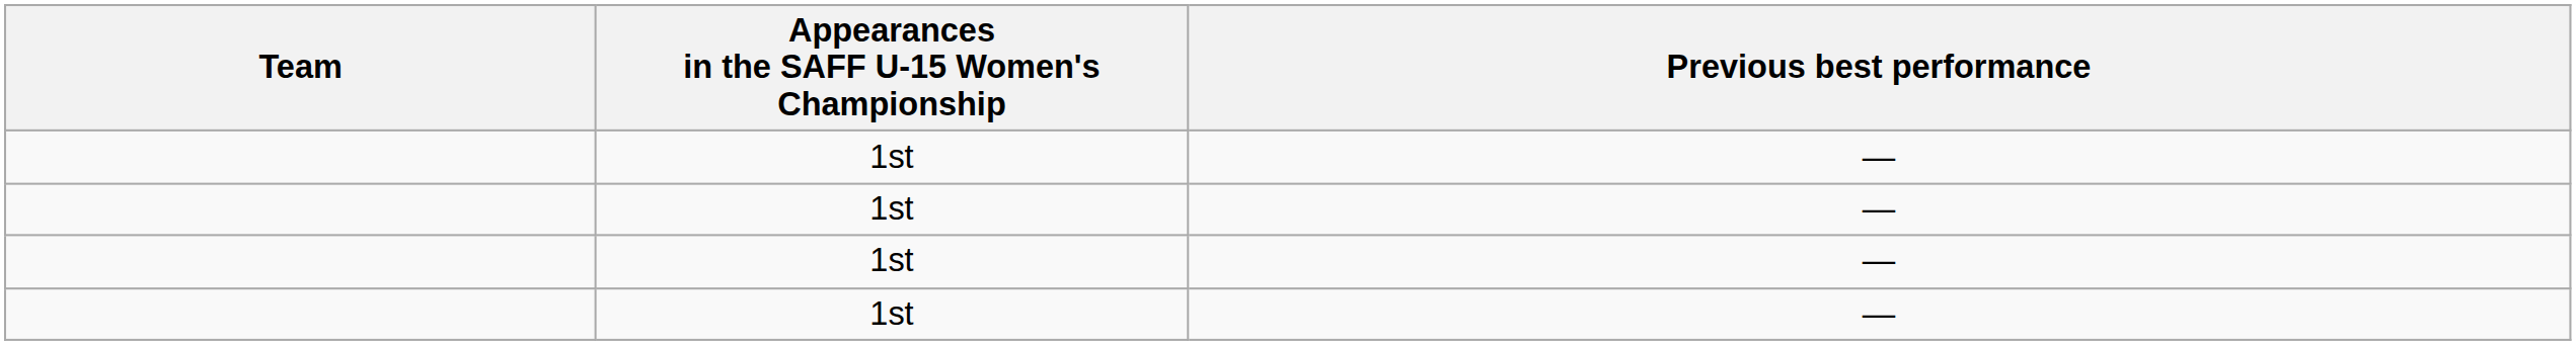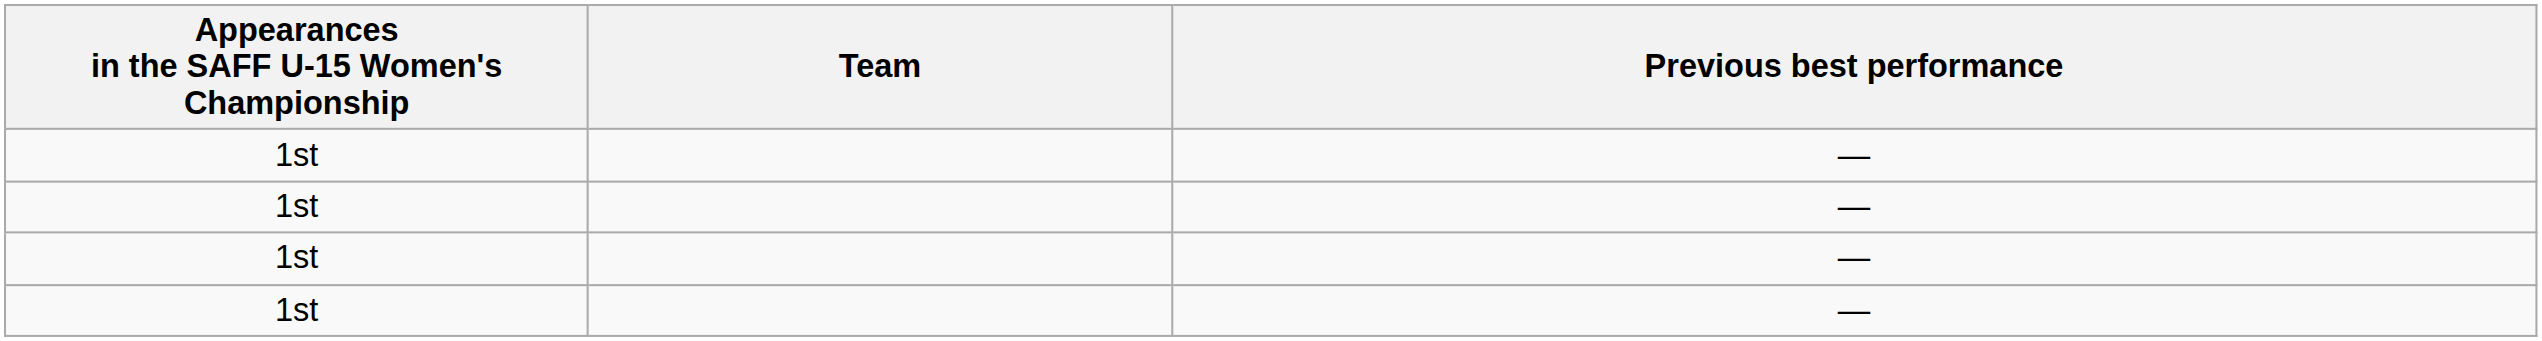columns swapped: Team <-> Appearances in the SAFF U-15 Women's Championship
